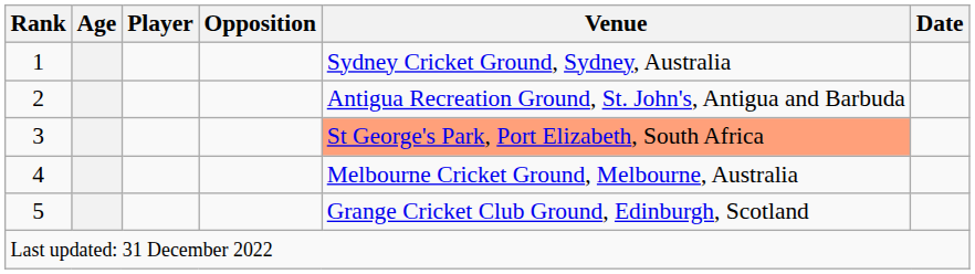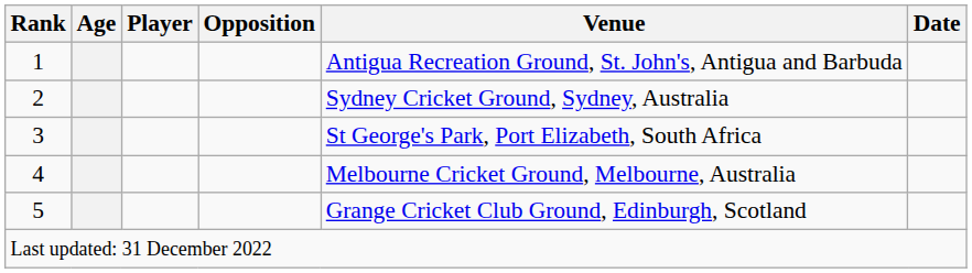1 | Venue: Sydney Cricket Ground, Sydney, Australia -> Antigua Recreation Ground, St. John's, Antigua and Barbuda
2 | Venue: Antigua Recreation Ground, St. John's, Antigua and Barbuda -> Sydney Cricket Ground, Sydney, Australia
3 | Venue: lightsalmon background -> no background
